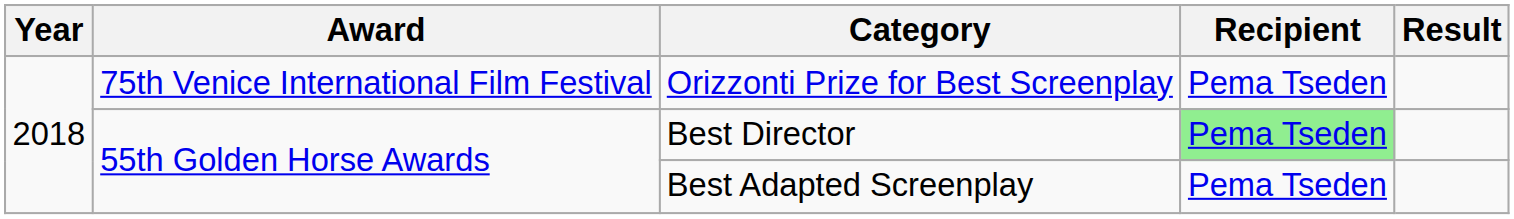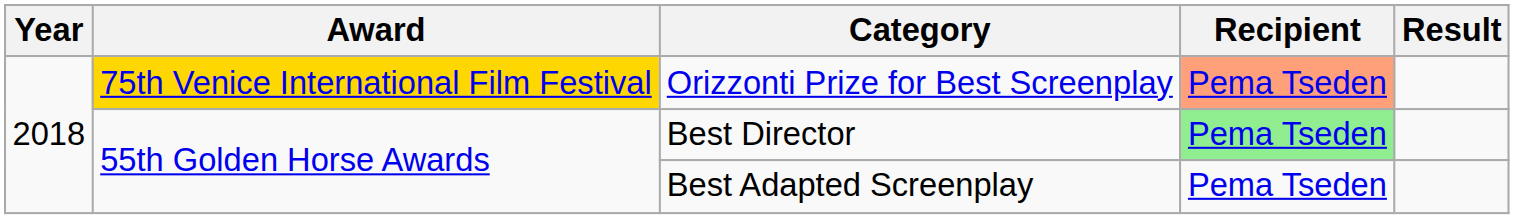Orizzonti Prize for Best Screenplay | Award: no background -> gold background
Orizzonti Prize for Best Screenplay | Recipient: no background -> lightsalmon background
